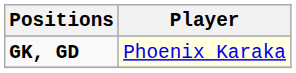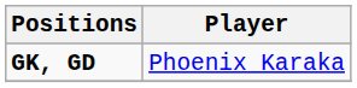GK, GD | Player: lightyellow background -> no background
